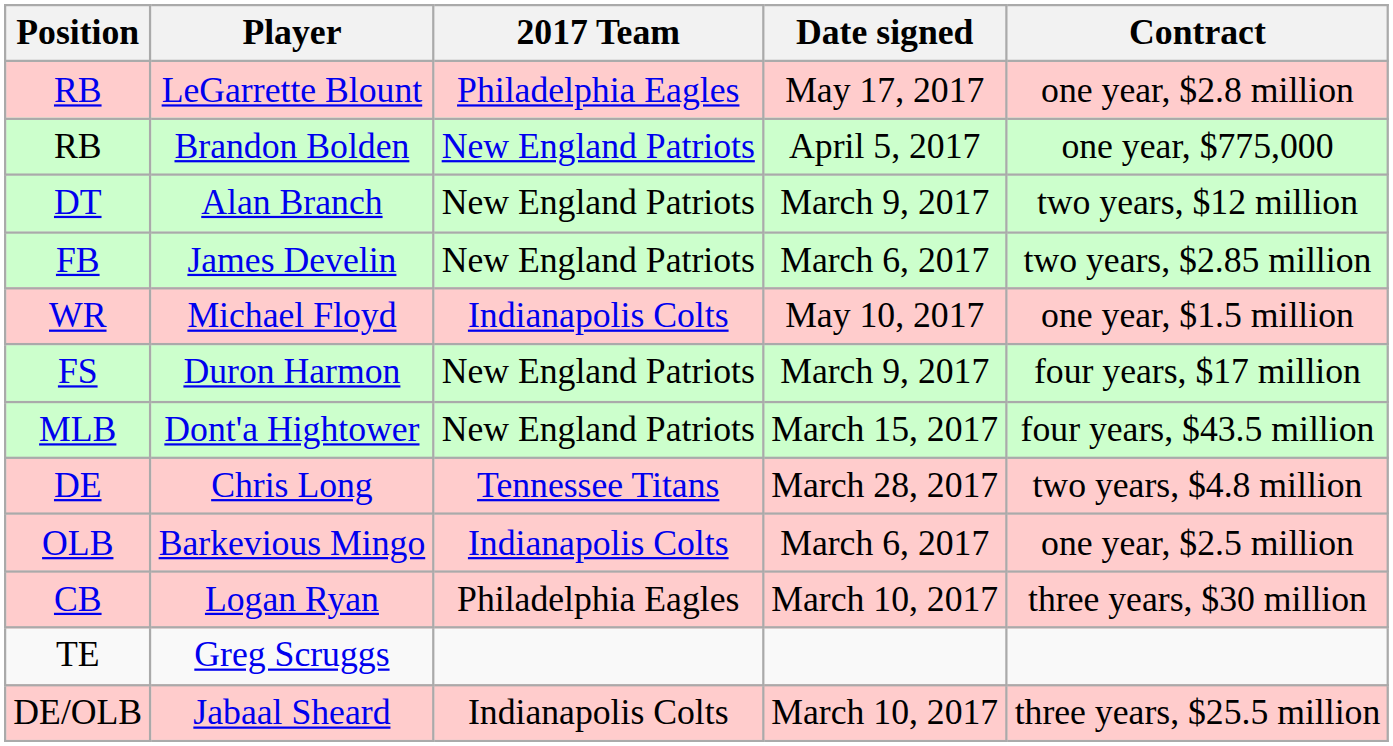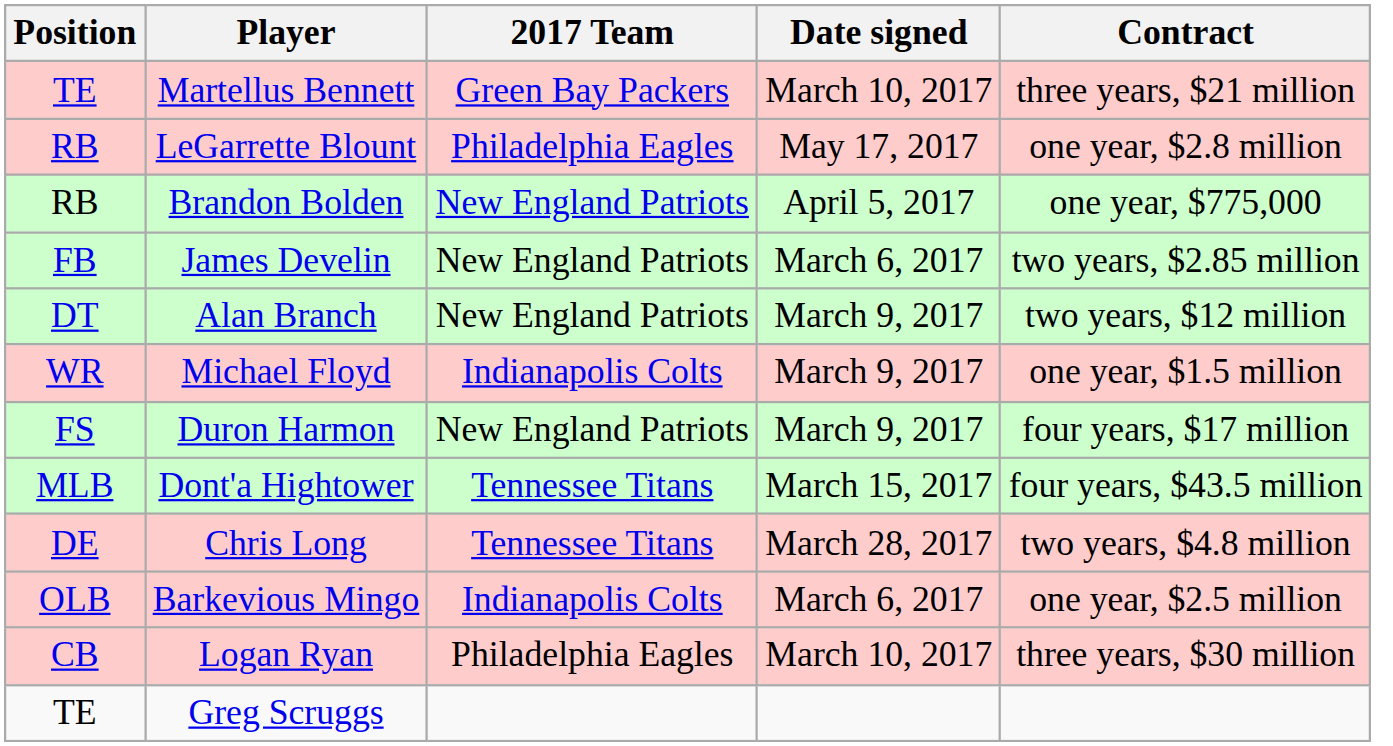+ row: TE | Martellus Bennett | Green Bay Packers | March 10, 2017 | three years, $21 million
rows swapped: Alan Branch <-> James Develin
Michael Floyd | Date signed: May 10, 2017 -> March 9, 2017
Dont'a Hightower | 2017 Team: New England Patriots -> Tennessee Titans
- row: DE/OLB | Jabaal Sheard | Indianapolis Colts | March 10, 2017 | three years, $25.5 million
